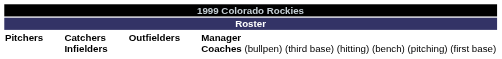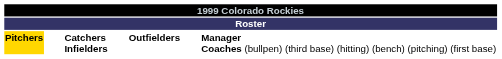Pitchers | column 1: no background -> gold background
